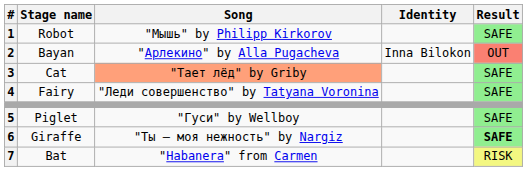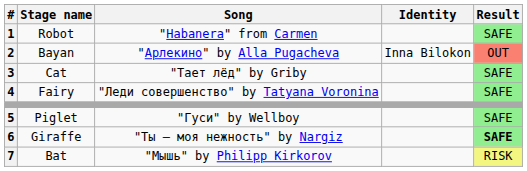Robot | Song: "Мышь" by Philipp Kirkorov -> "Habanera" from Carmen
Cat | Song: lightsalmon background -> no background
Bat | Song: "Habanera" from Carmen -> "Мышь" by Philipp Kirkorov
